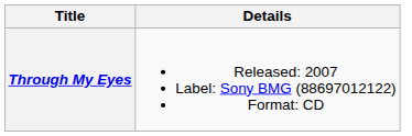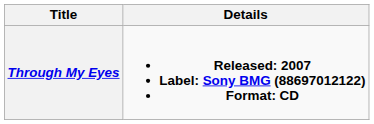Through My Eyes | Details: normal -> bold
